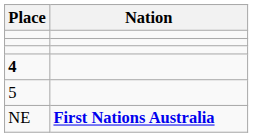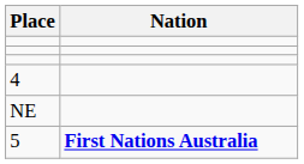row 5 | Place: bold -> normal
row 6 | Place: 5 -> NE
row 7 | Place: NE -> 5
